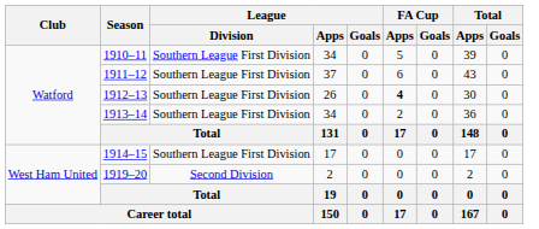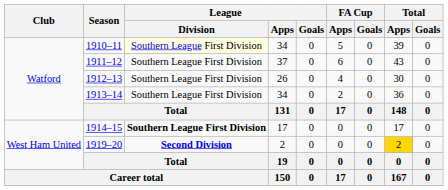1910–11 | League / Division: no background -> lightyellow background
1912–13 | FA Cup / Apps: bold -> normal
1914–15 | League / Division: normal -> bold
1919–20 | League / Division: normal -> bold
1919–20 | Total / Apps: no background -> gold background
